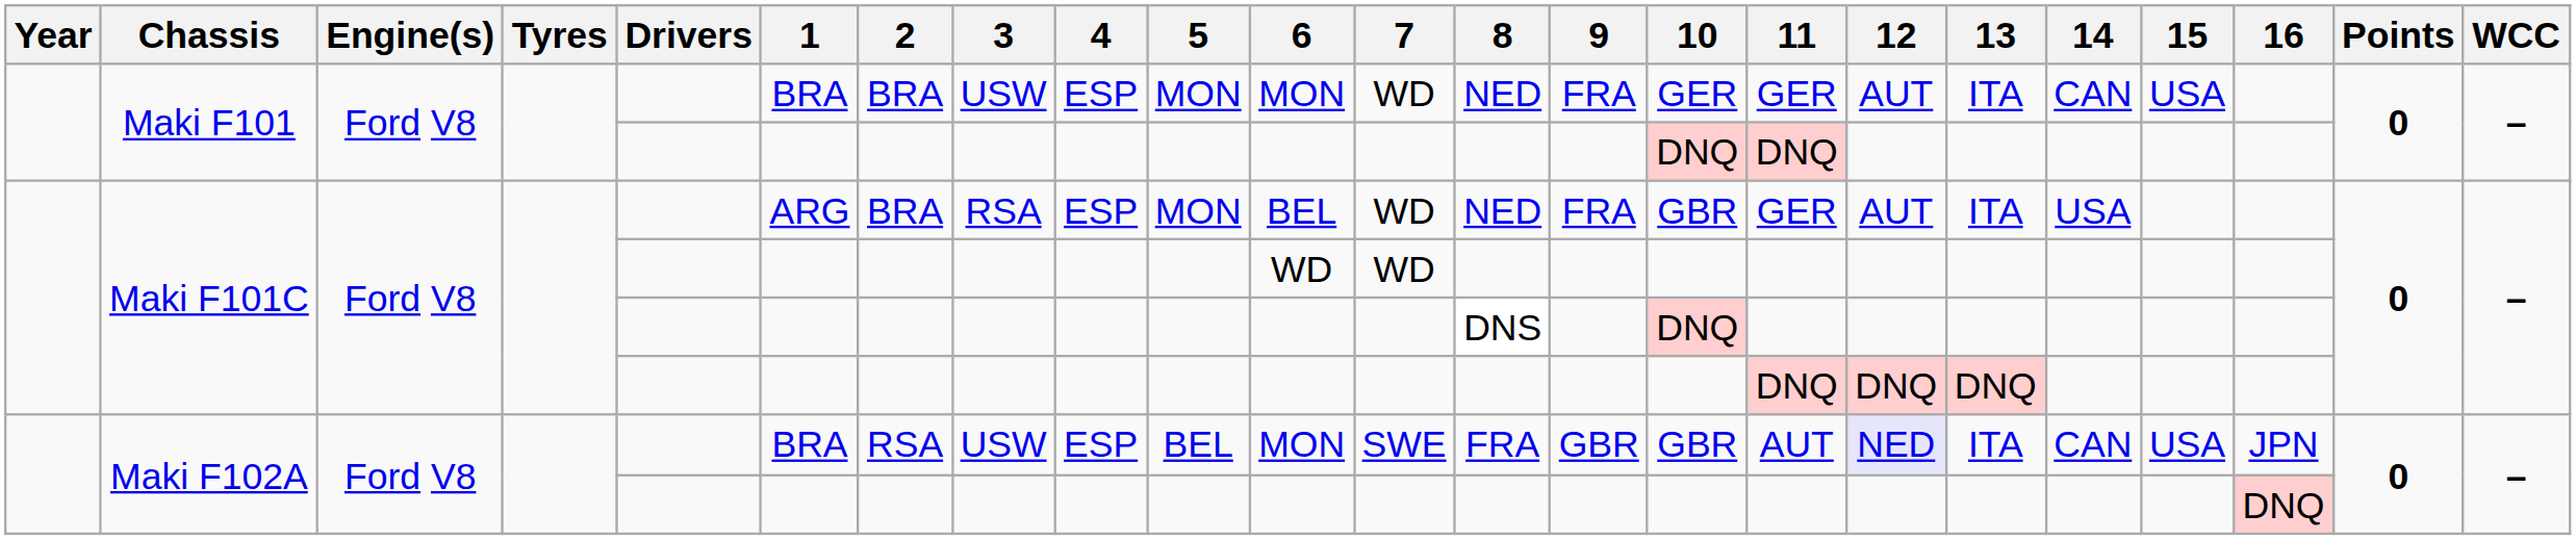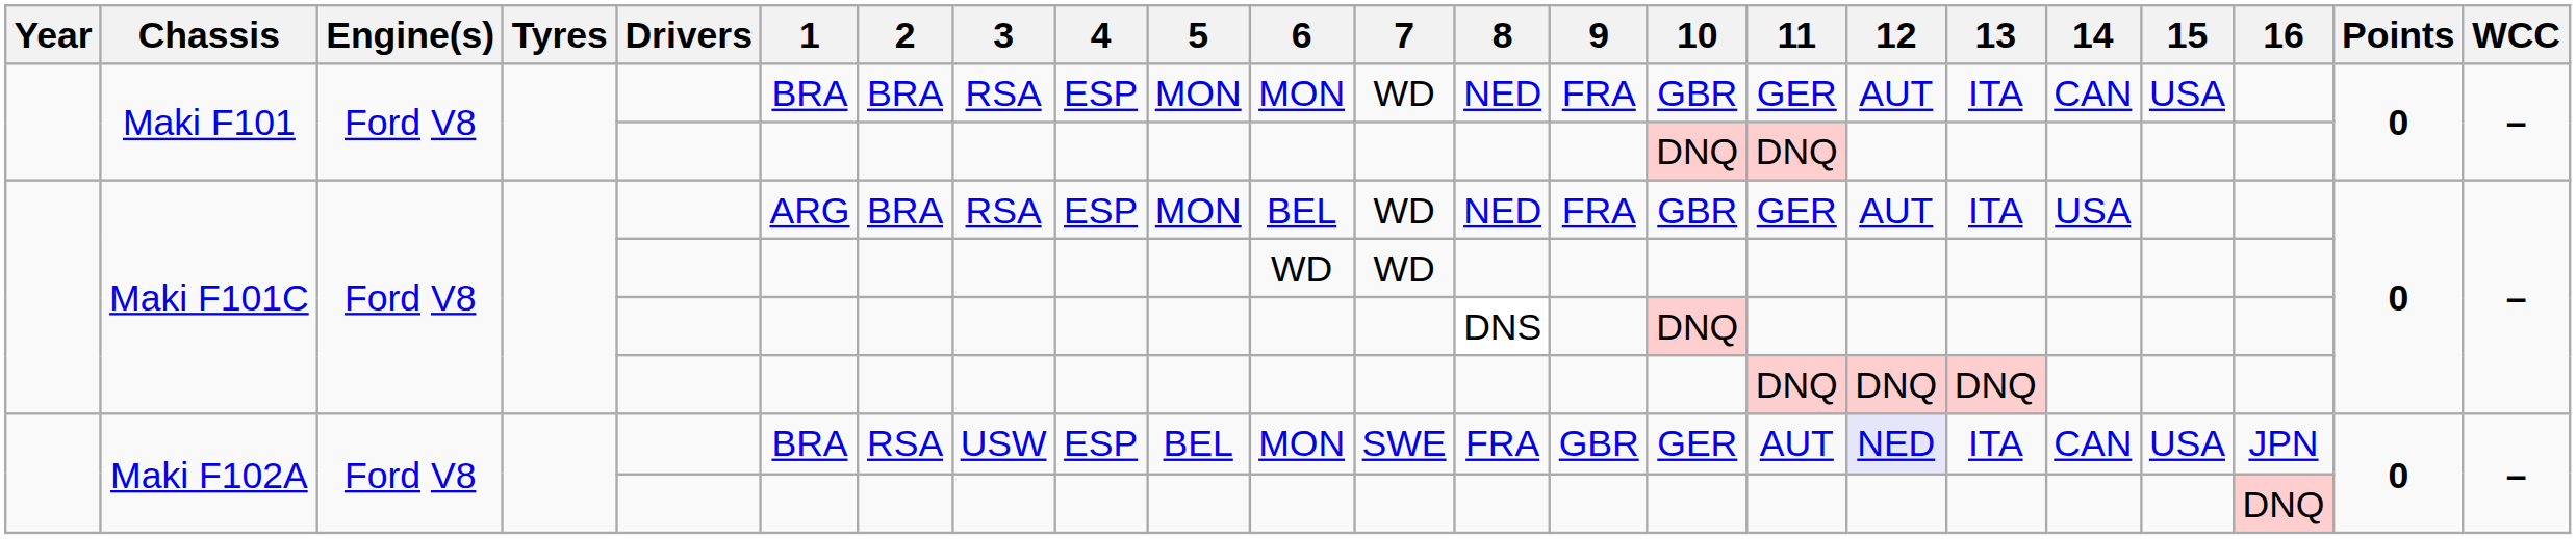row 2 | 3: USW -> RSA
row 2 | 10: GER -> GBR
row 8 | 10: GBR -> GER
